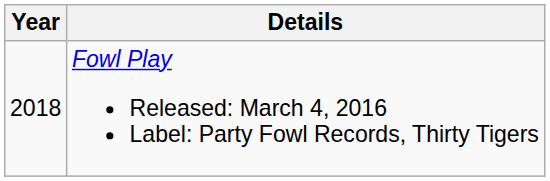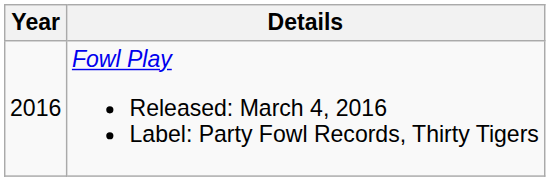row 2 | Year: 2018 -> 2016
